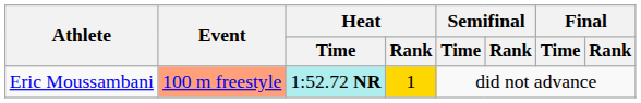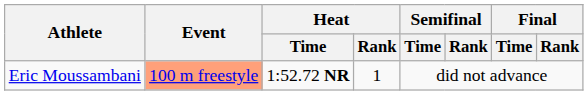Eric Moussambani | Heat / Time: paleturquoise background -> no background
Eric Moussambani | Heat / Rank: gold background -> no background
